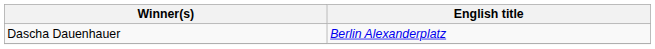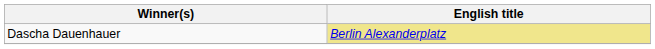Dascha Dauenhauer | English title: no background -> khaki background
